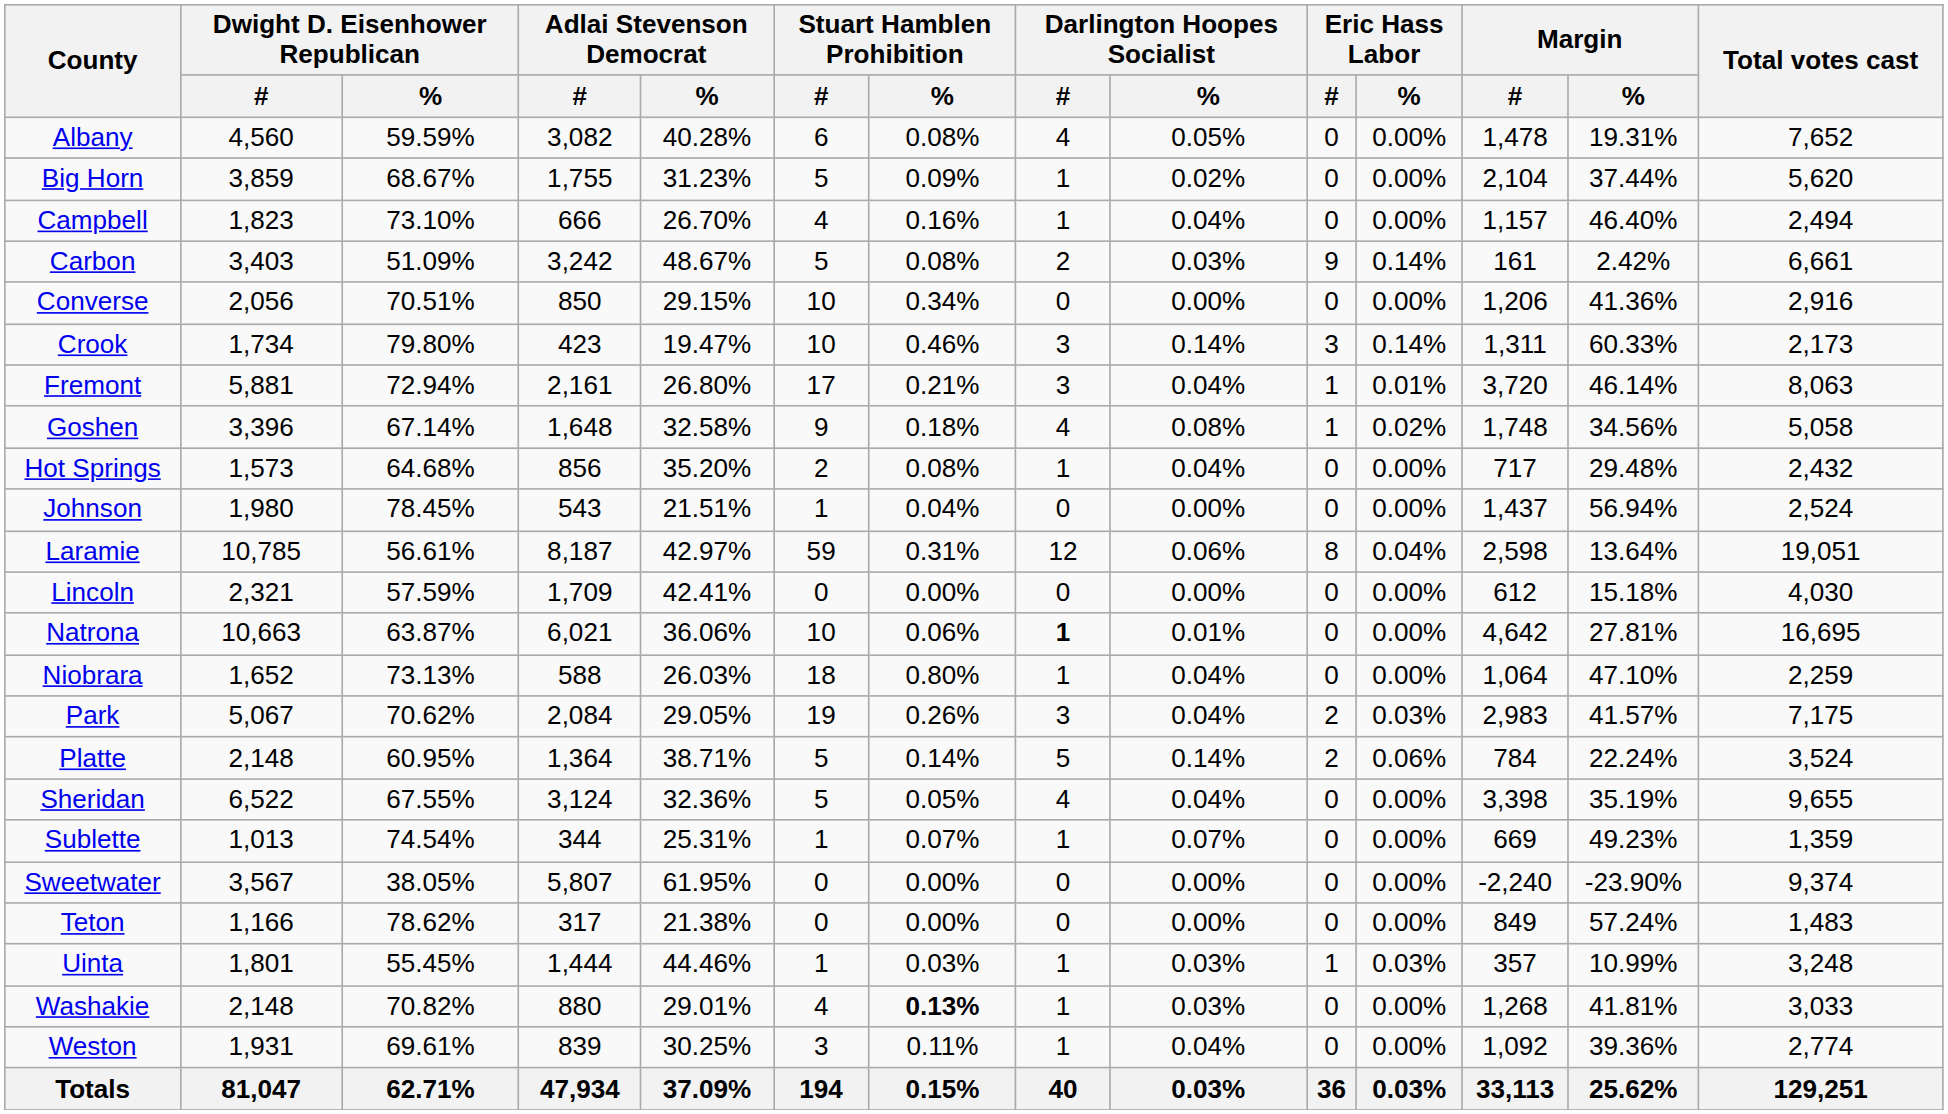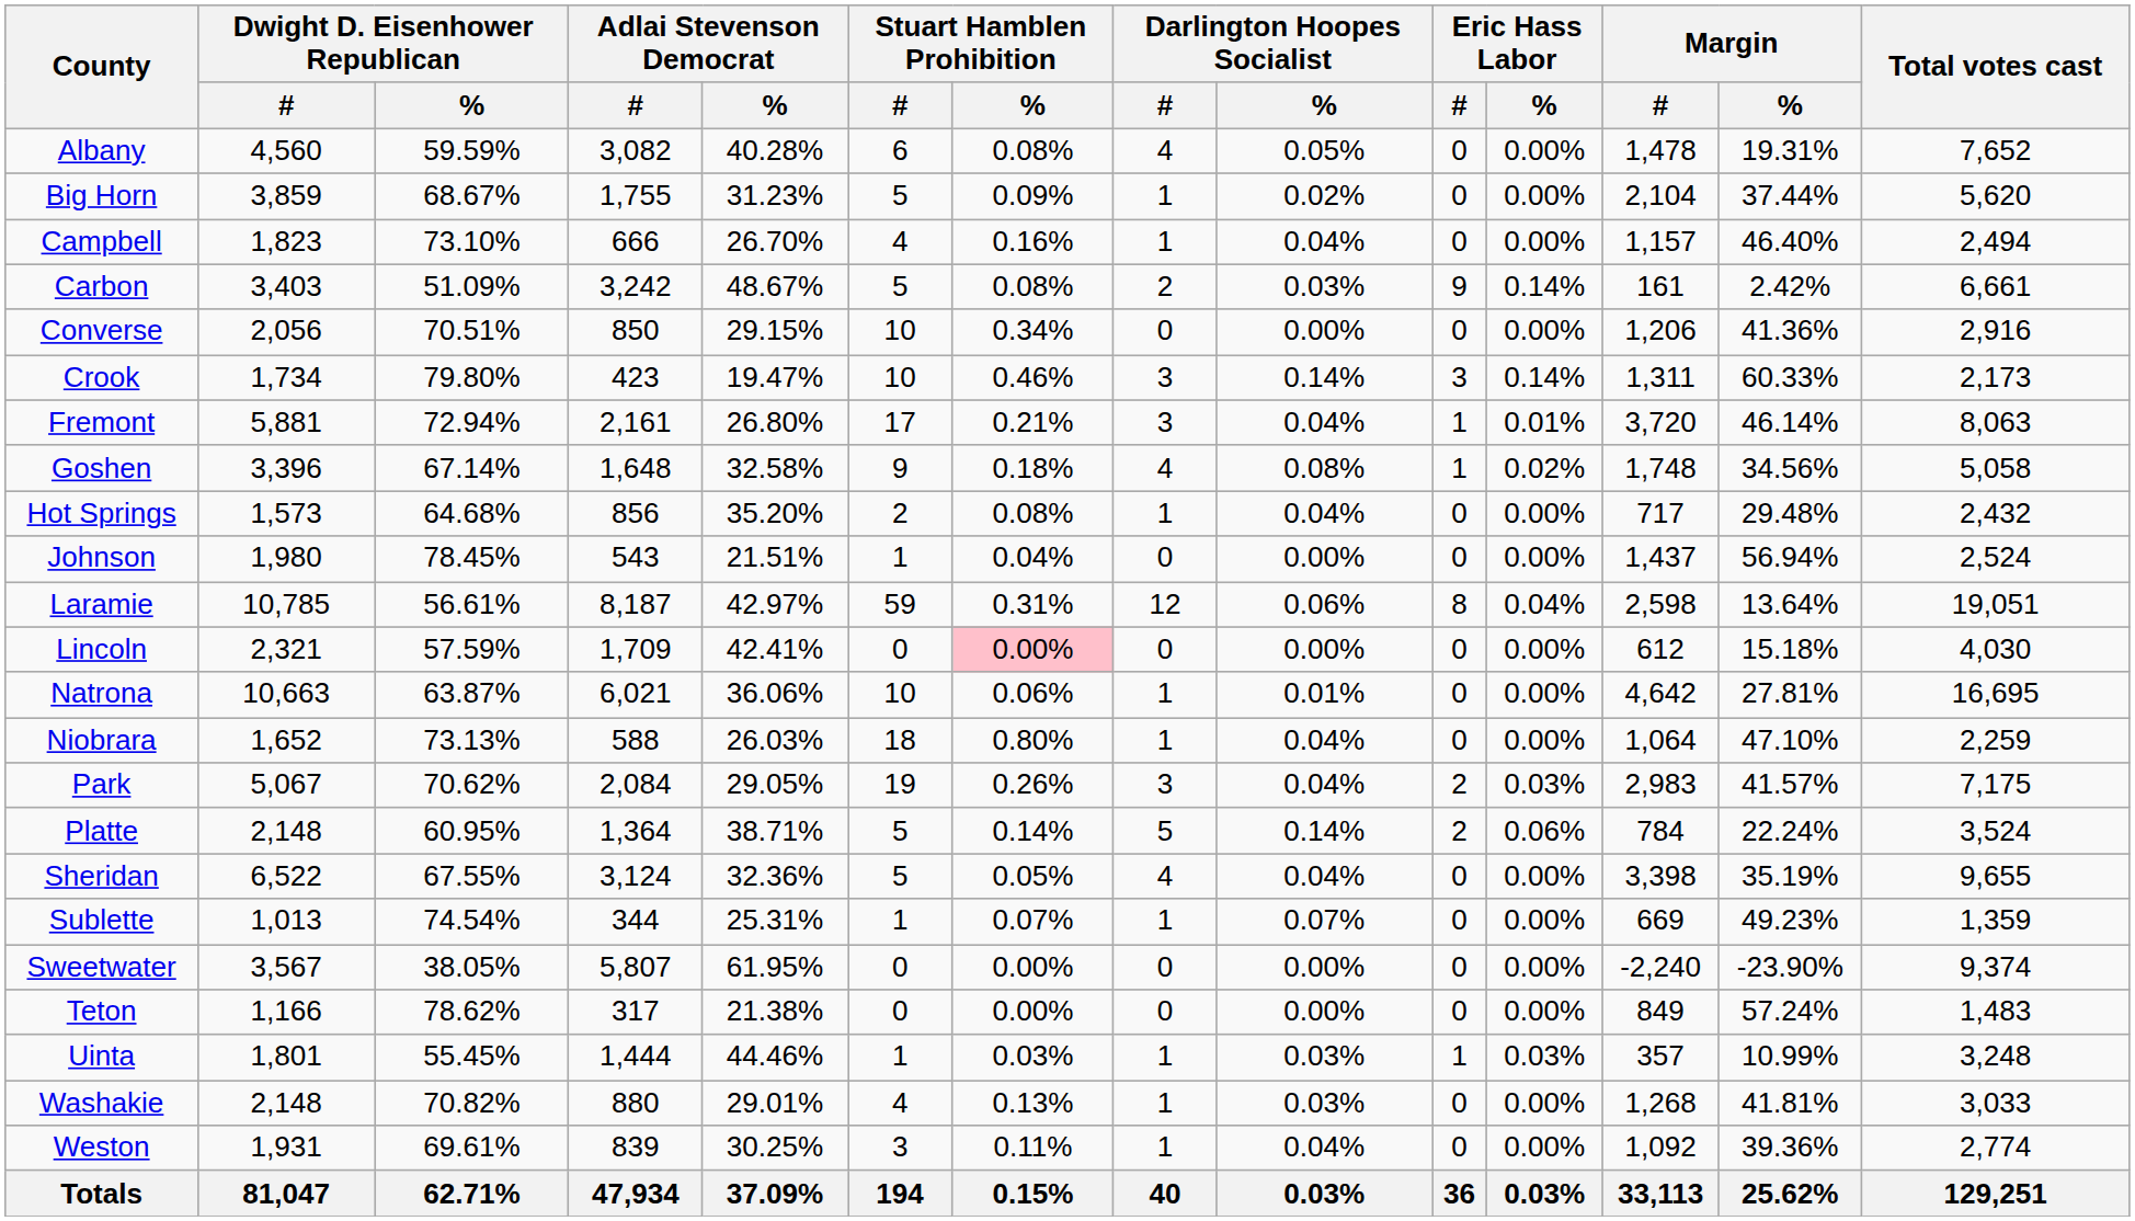Lincoln | Stuart Hamblen Prohibition / %: no background -> pink background
Natrona | Darlington Hoopes Socialist / #: bold -> normal
Washakie | Stuart Hamblen Prohibition / %: bold -> normal
